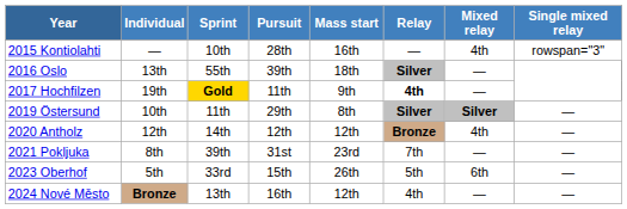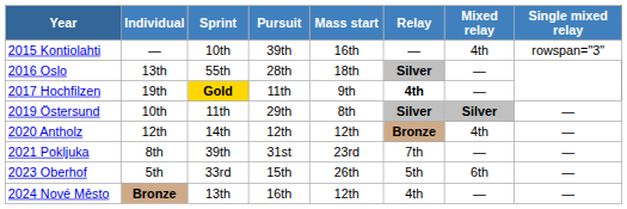2015 Kontiolahti | Pursuit: 28th -> 39th
2016 Oslo | Pursuit: 39th -> 28th
